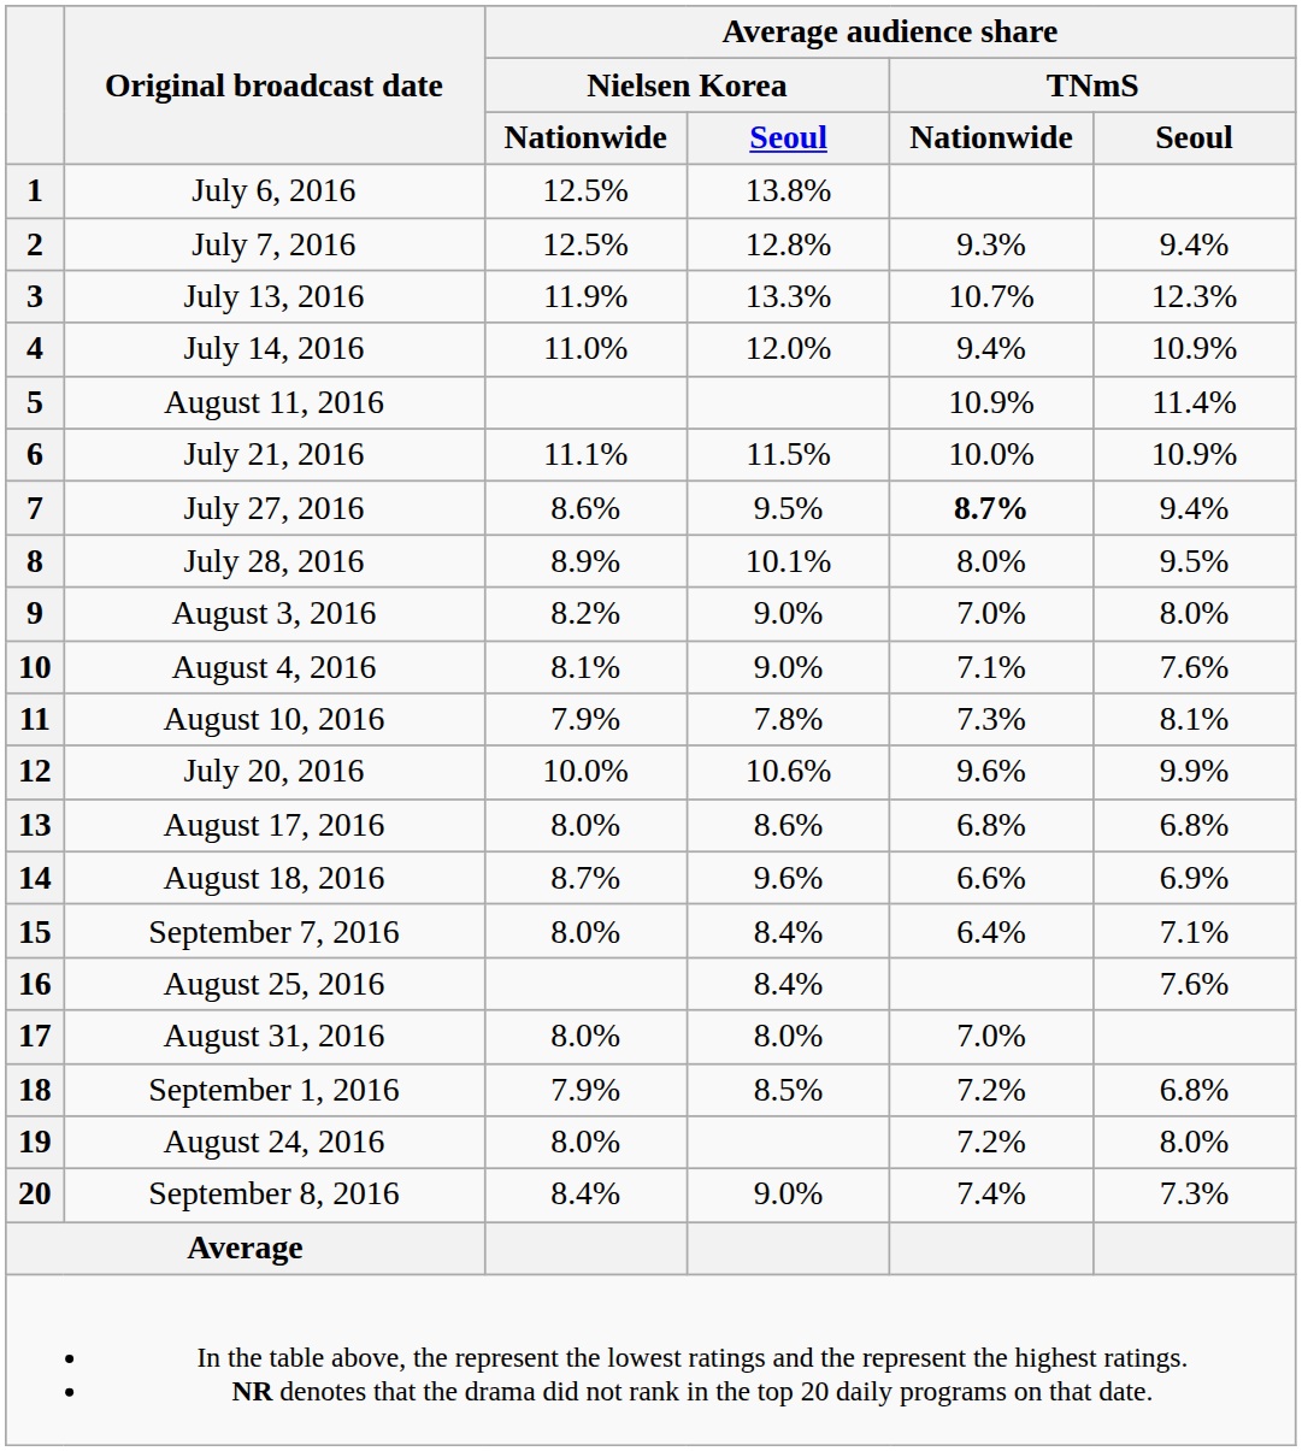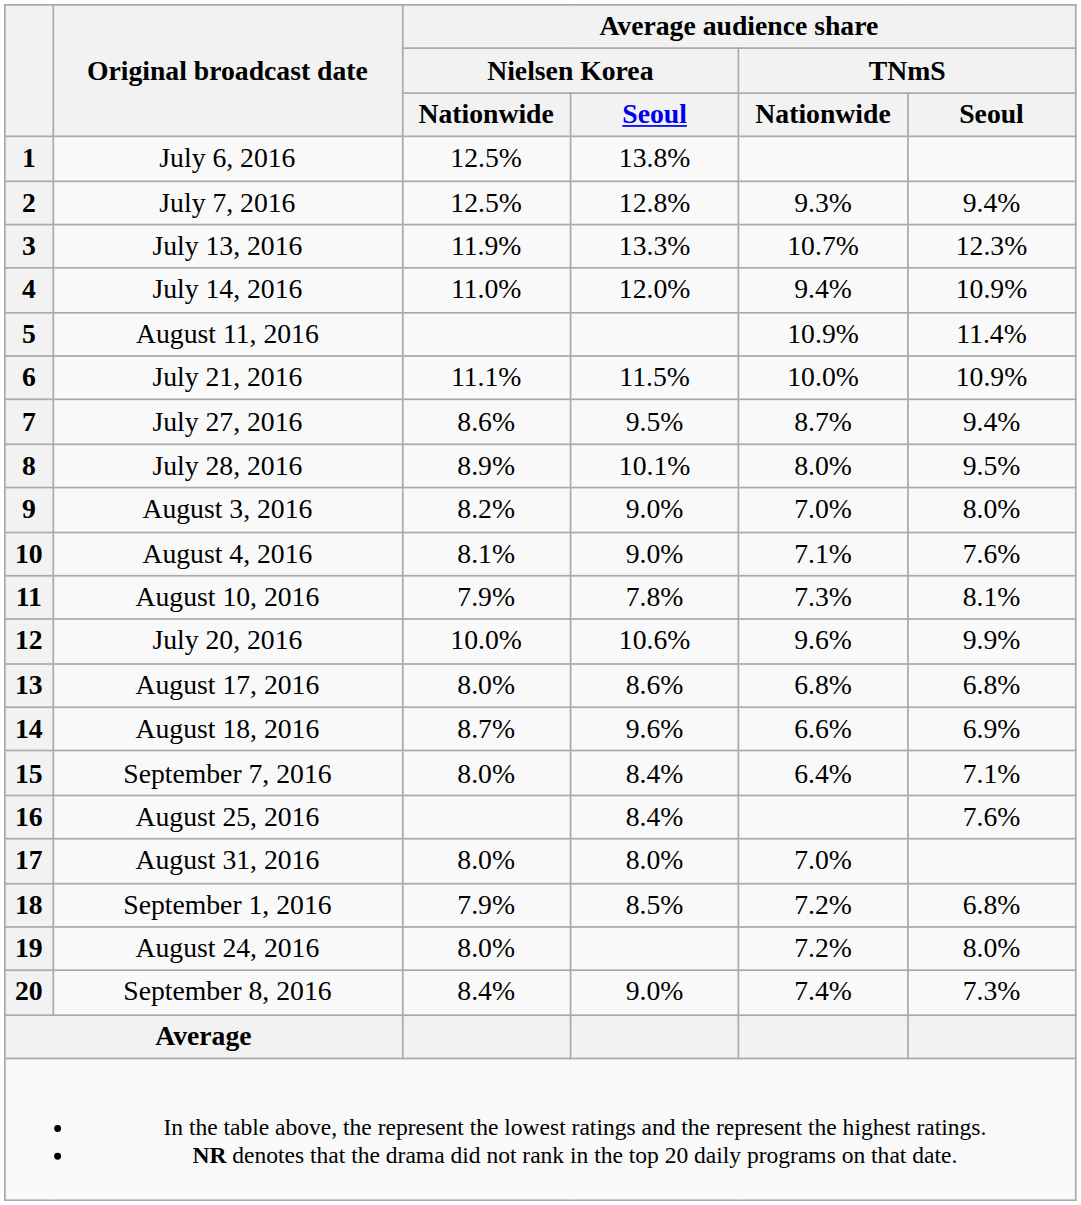7 | Average audience share / TNmS / Nationwide: bold -> normal
